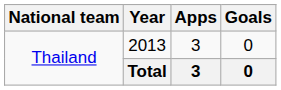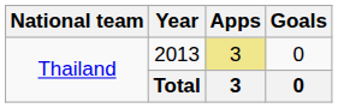Thailand / 2013 | Apps: no background -> khaki background
